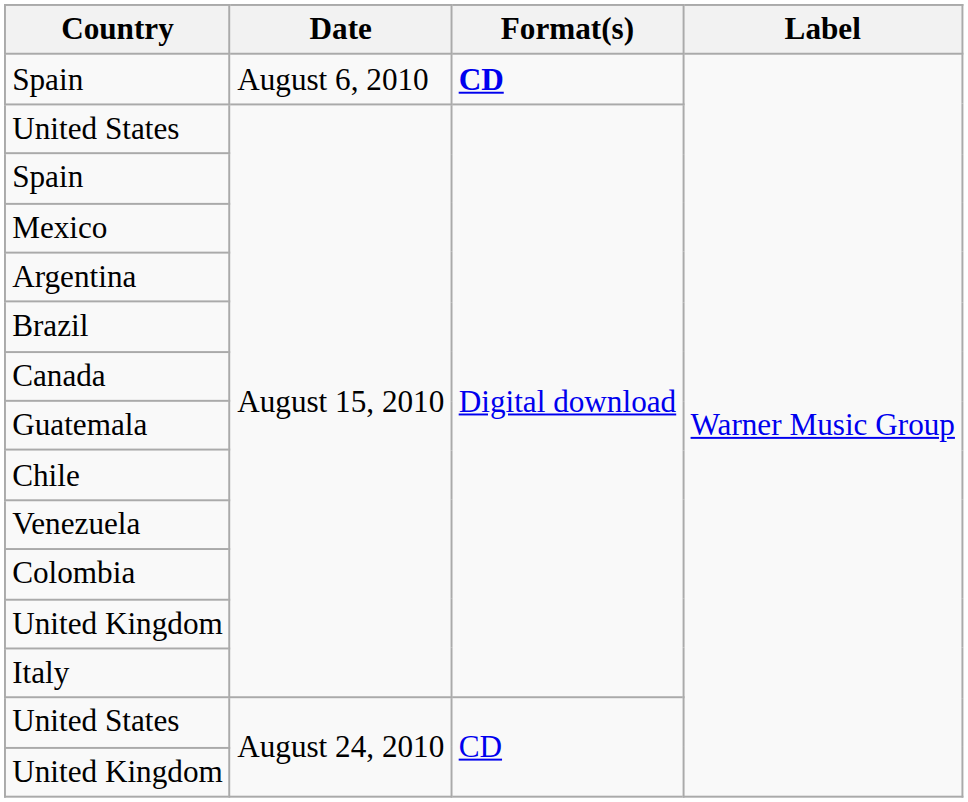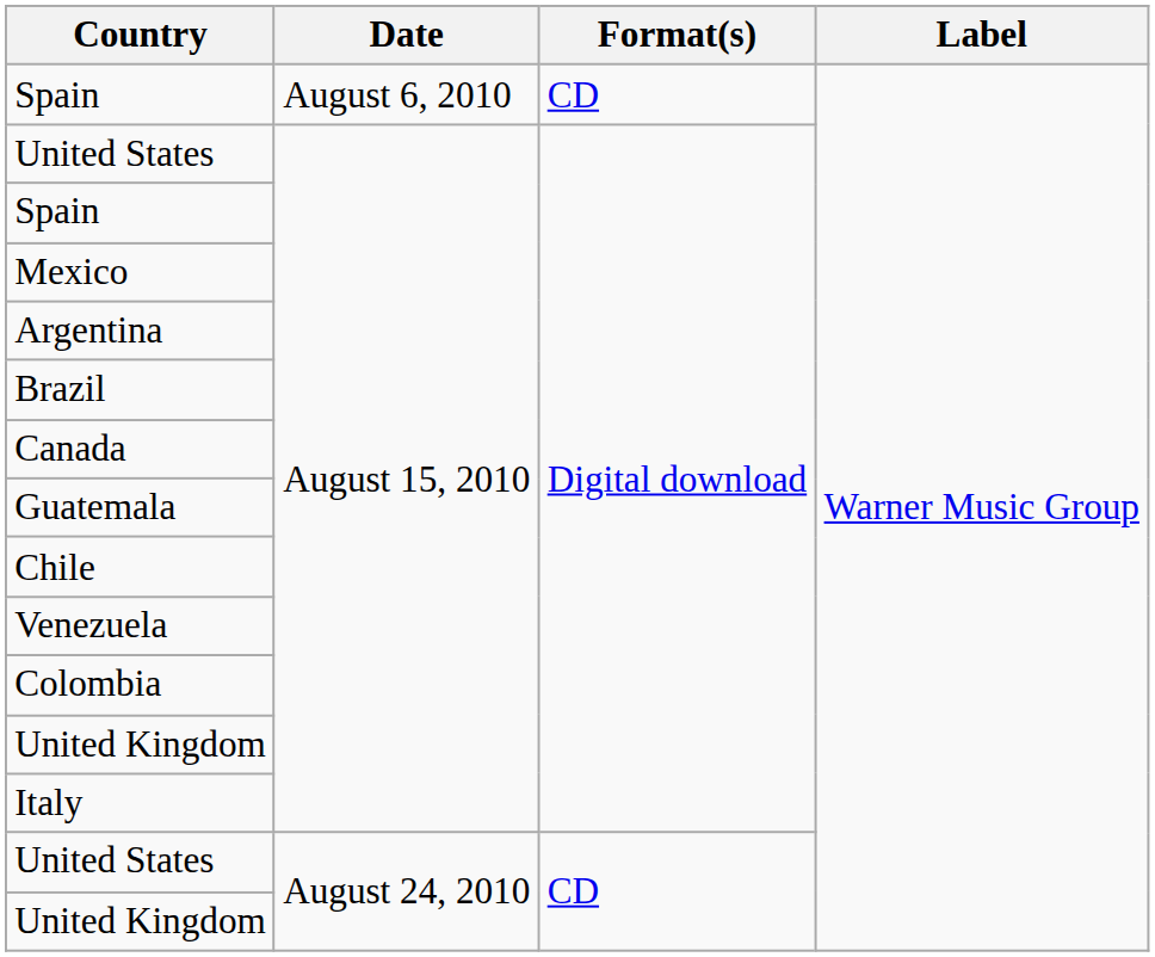Spain / August 6, 2010 | Format(s): bold -> normal
